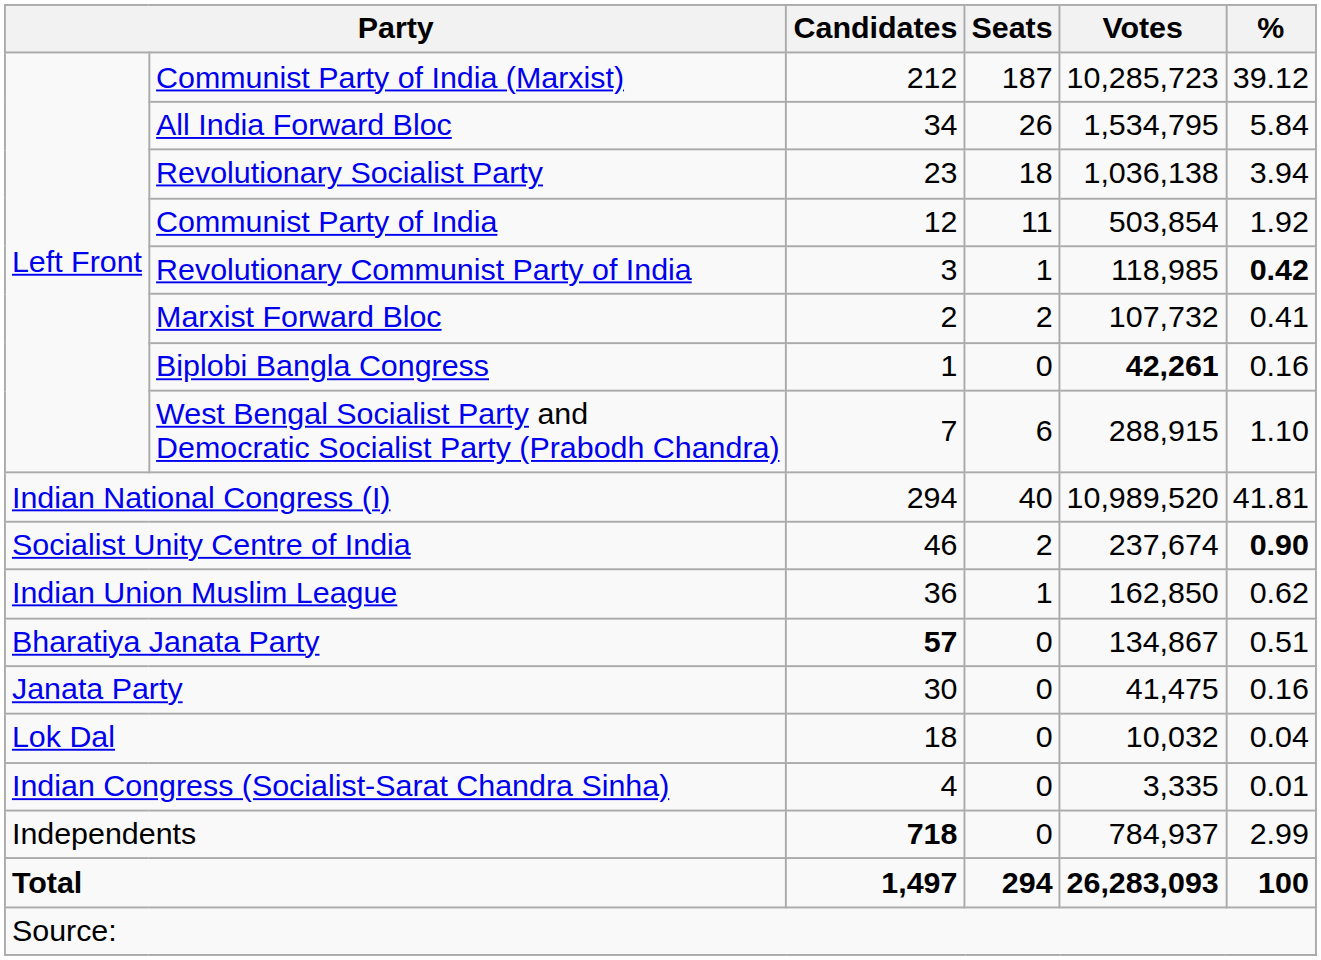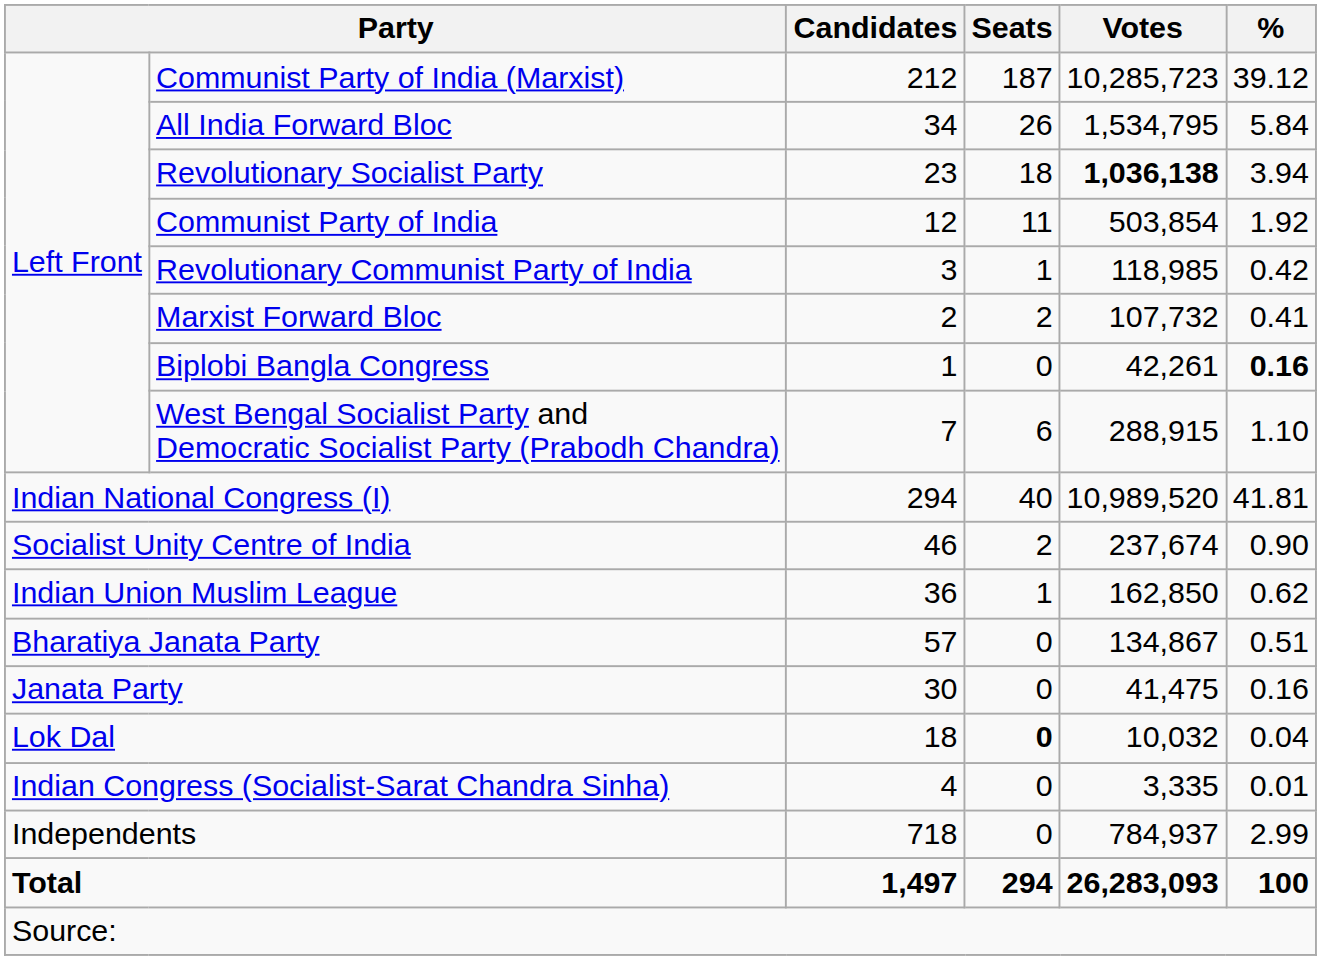Revolutionary Socialist Party | Votes: normal -> bold
Revolutionary Communist Party of India | %: bold -> normal
Biplobi Bangla Congress | Votes: bold -> normal
Biplobi Bangla Congress | %: normal -> bold
Socialist Unity Centre of India | %: bold -> normal
Bharatiya Janata Party | Candidates: bold -> normal
Lok Dal | Seats: normal -> bold
Independents | Candidates: bold -> normal
